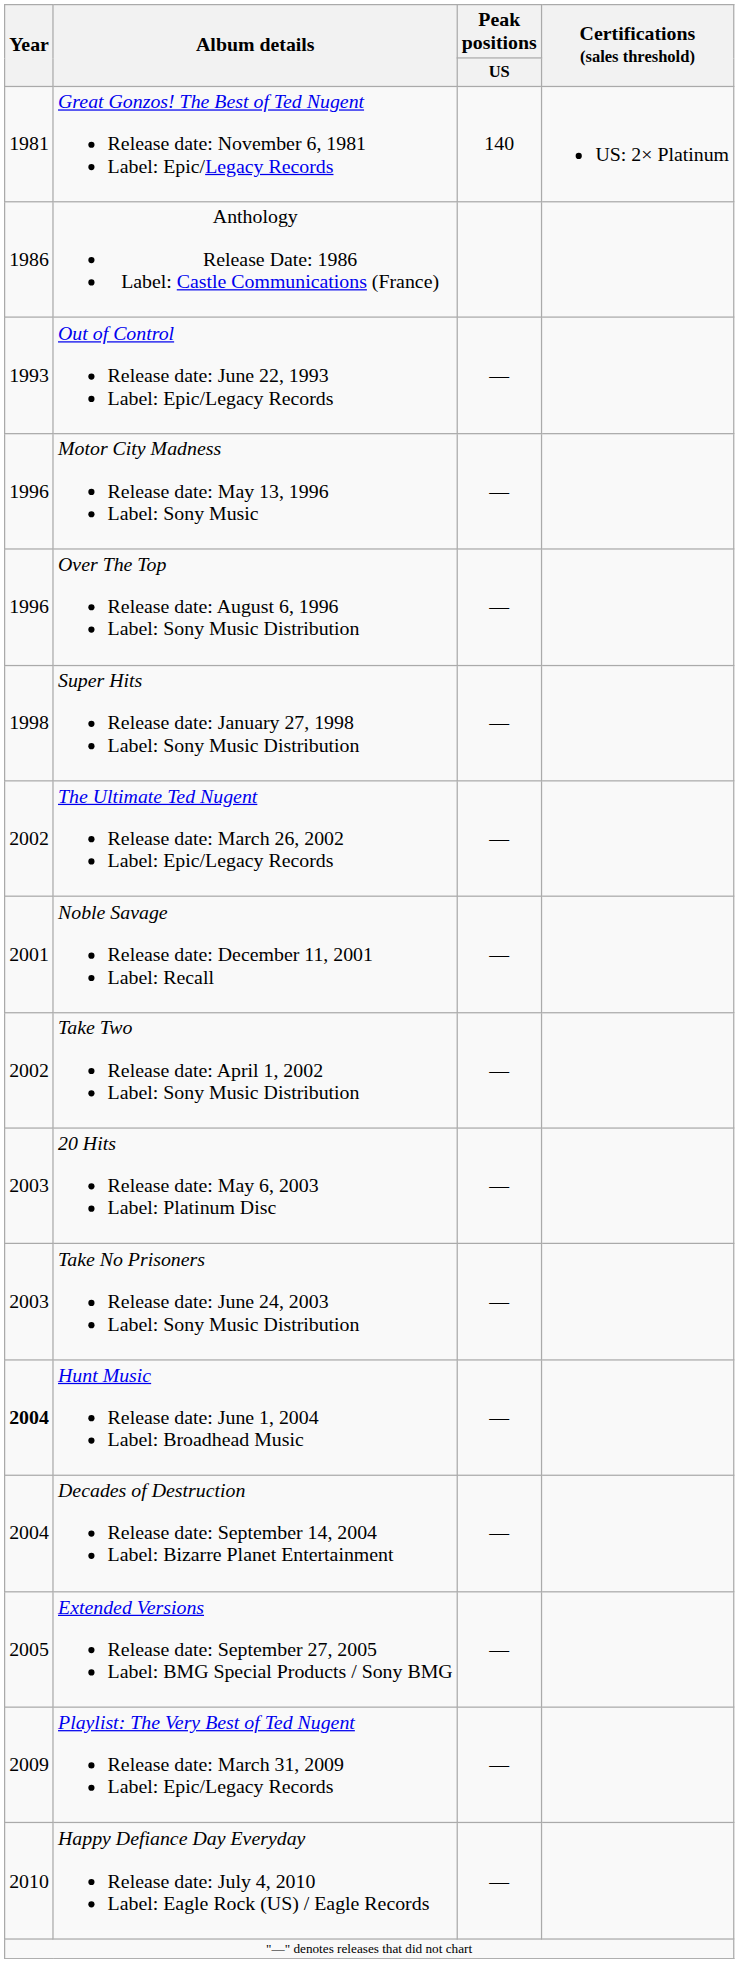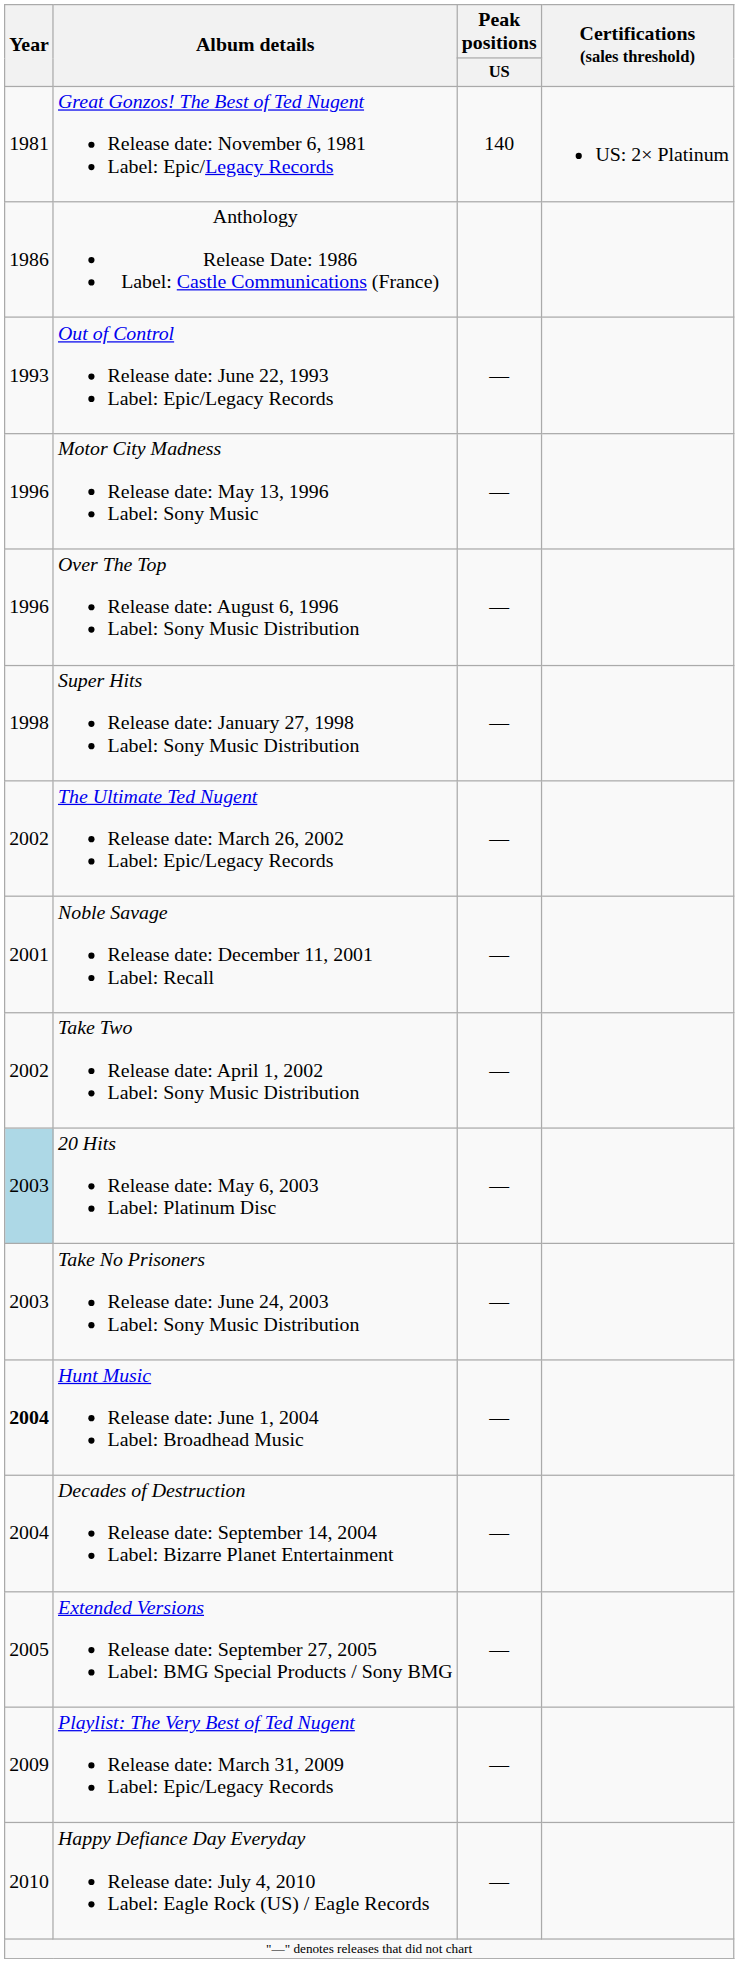20 Hits Release date: May 6, 2003 Label: Platinum Disc | Year: no background -> lightblue background
